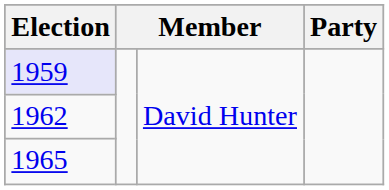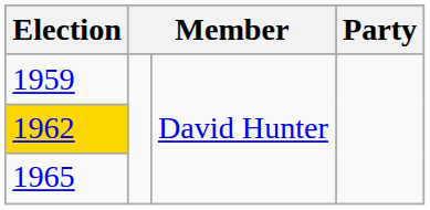1959 | Election: lavender background -> no background
1962 | Election: no background -> gold background
